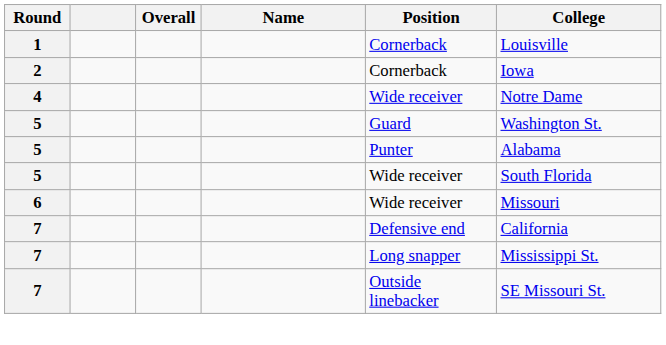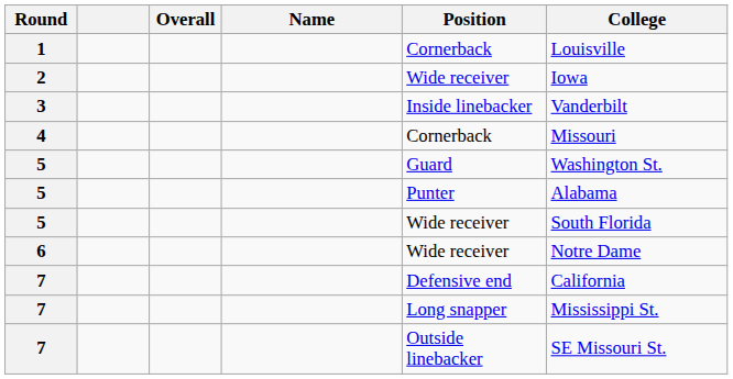2 | Position: Cornerback -> Wide receiver
+ row: 3 | Inside linebacker | Vanderbilt
4 | Position: Wide receiver -> Cornerback
4 | College: Notre Dame -> Missouri
6 | College: Missouri -> Notre Dame
